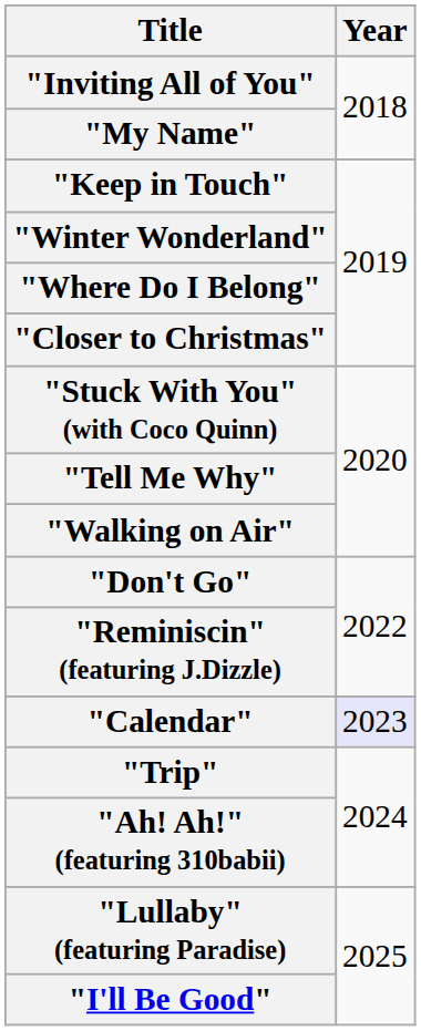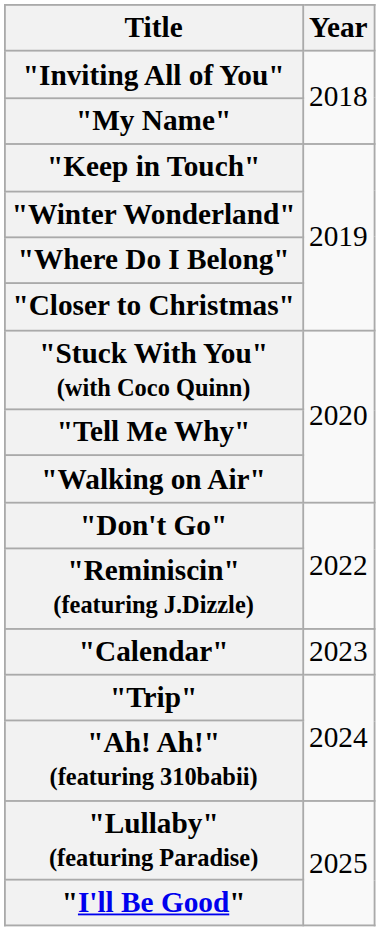"Calendar" | Year: lavender background -> no background
